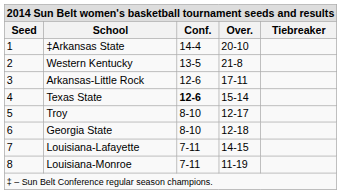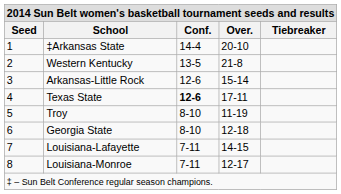Arkansas-Little Rock | Over.: 17-11 -> 15-14
Texas State | Over.: 15-14 -> 17-11
Troy | Over.: 12-17 -> 11-19
Louisiana-Monroe | Over.: 11-19 -> 12-17
